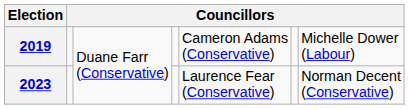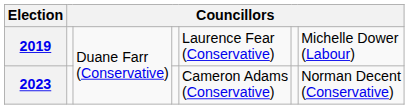2019 | column 5: Cameron Adams (Conservative) -> Laurence Fear (Conservative)
2023 | column 5: Laurence Fear (Conservative) -> Cameron Adams (Conservative)
